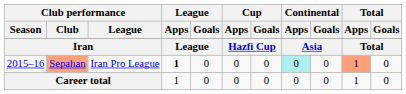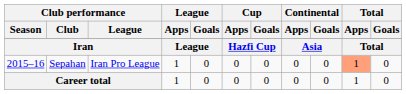2015–16 | Club performance / Club: lightsalmon background -> no background
2015–16 | League / Apps: bold -> normal
2015–16 | Continental / Apps: paleturquoise background -> no background
